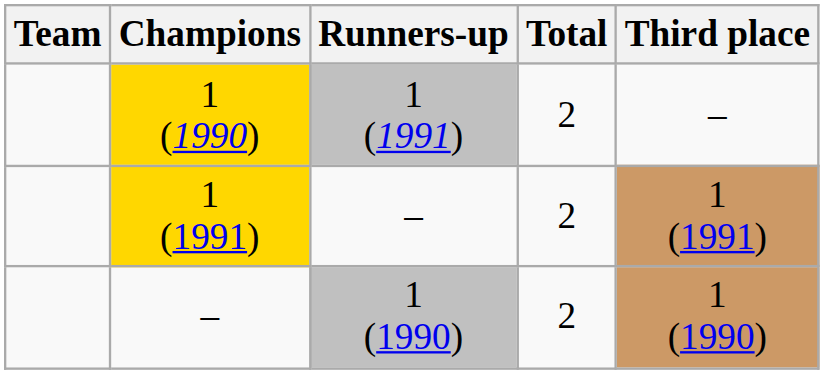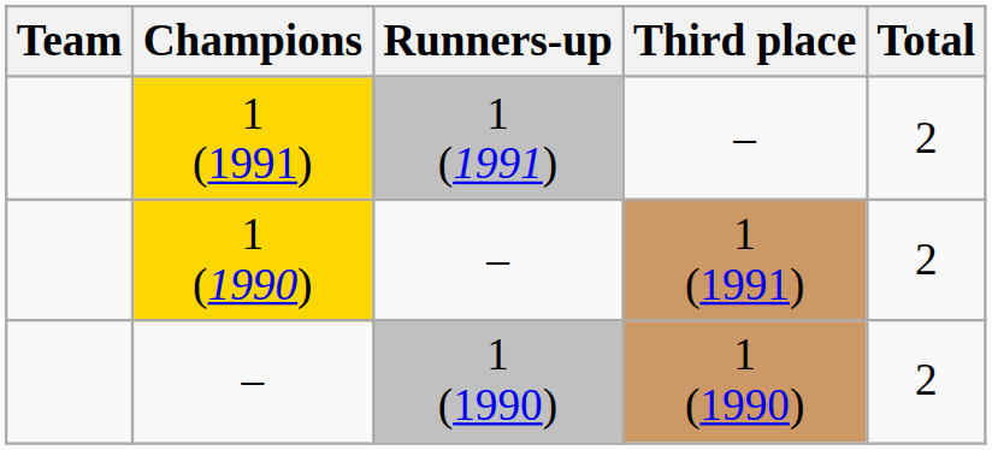columns swapped: Third place <-> Total
row 2 | Champions: 1 (1990) -> 1 (1991)
row 3 | Champions: 1 (1991) -> 1 (1990)
